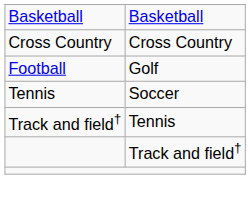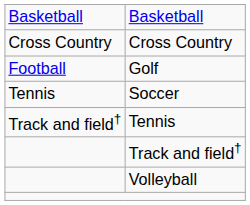+ row: Volleyball
